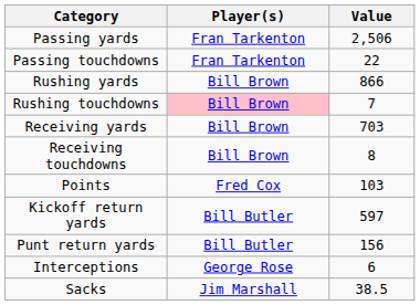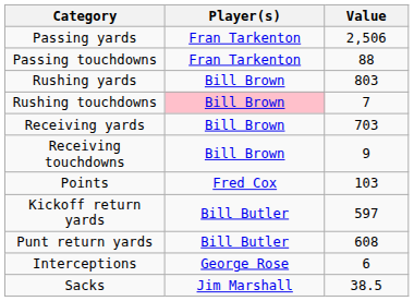Passing touchdowns | Value: 22 -> 88
Rushing yards | Value: 866 -> 803
Receiving touchdowns | Value: 8 -> 9
Punt return yards | Value: 156 -> 608
